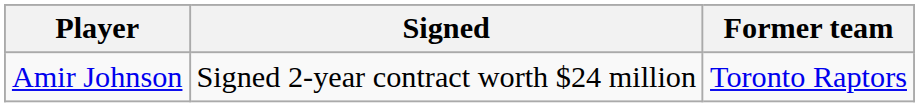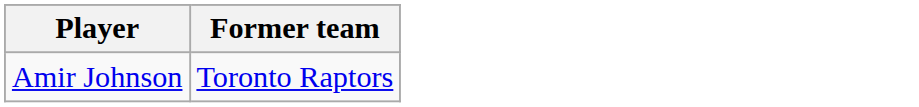- column: Signed | Signed 2-year contract worth $24 million
